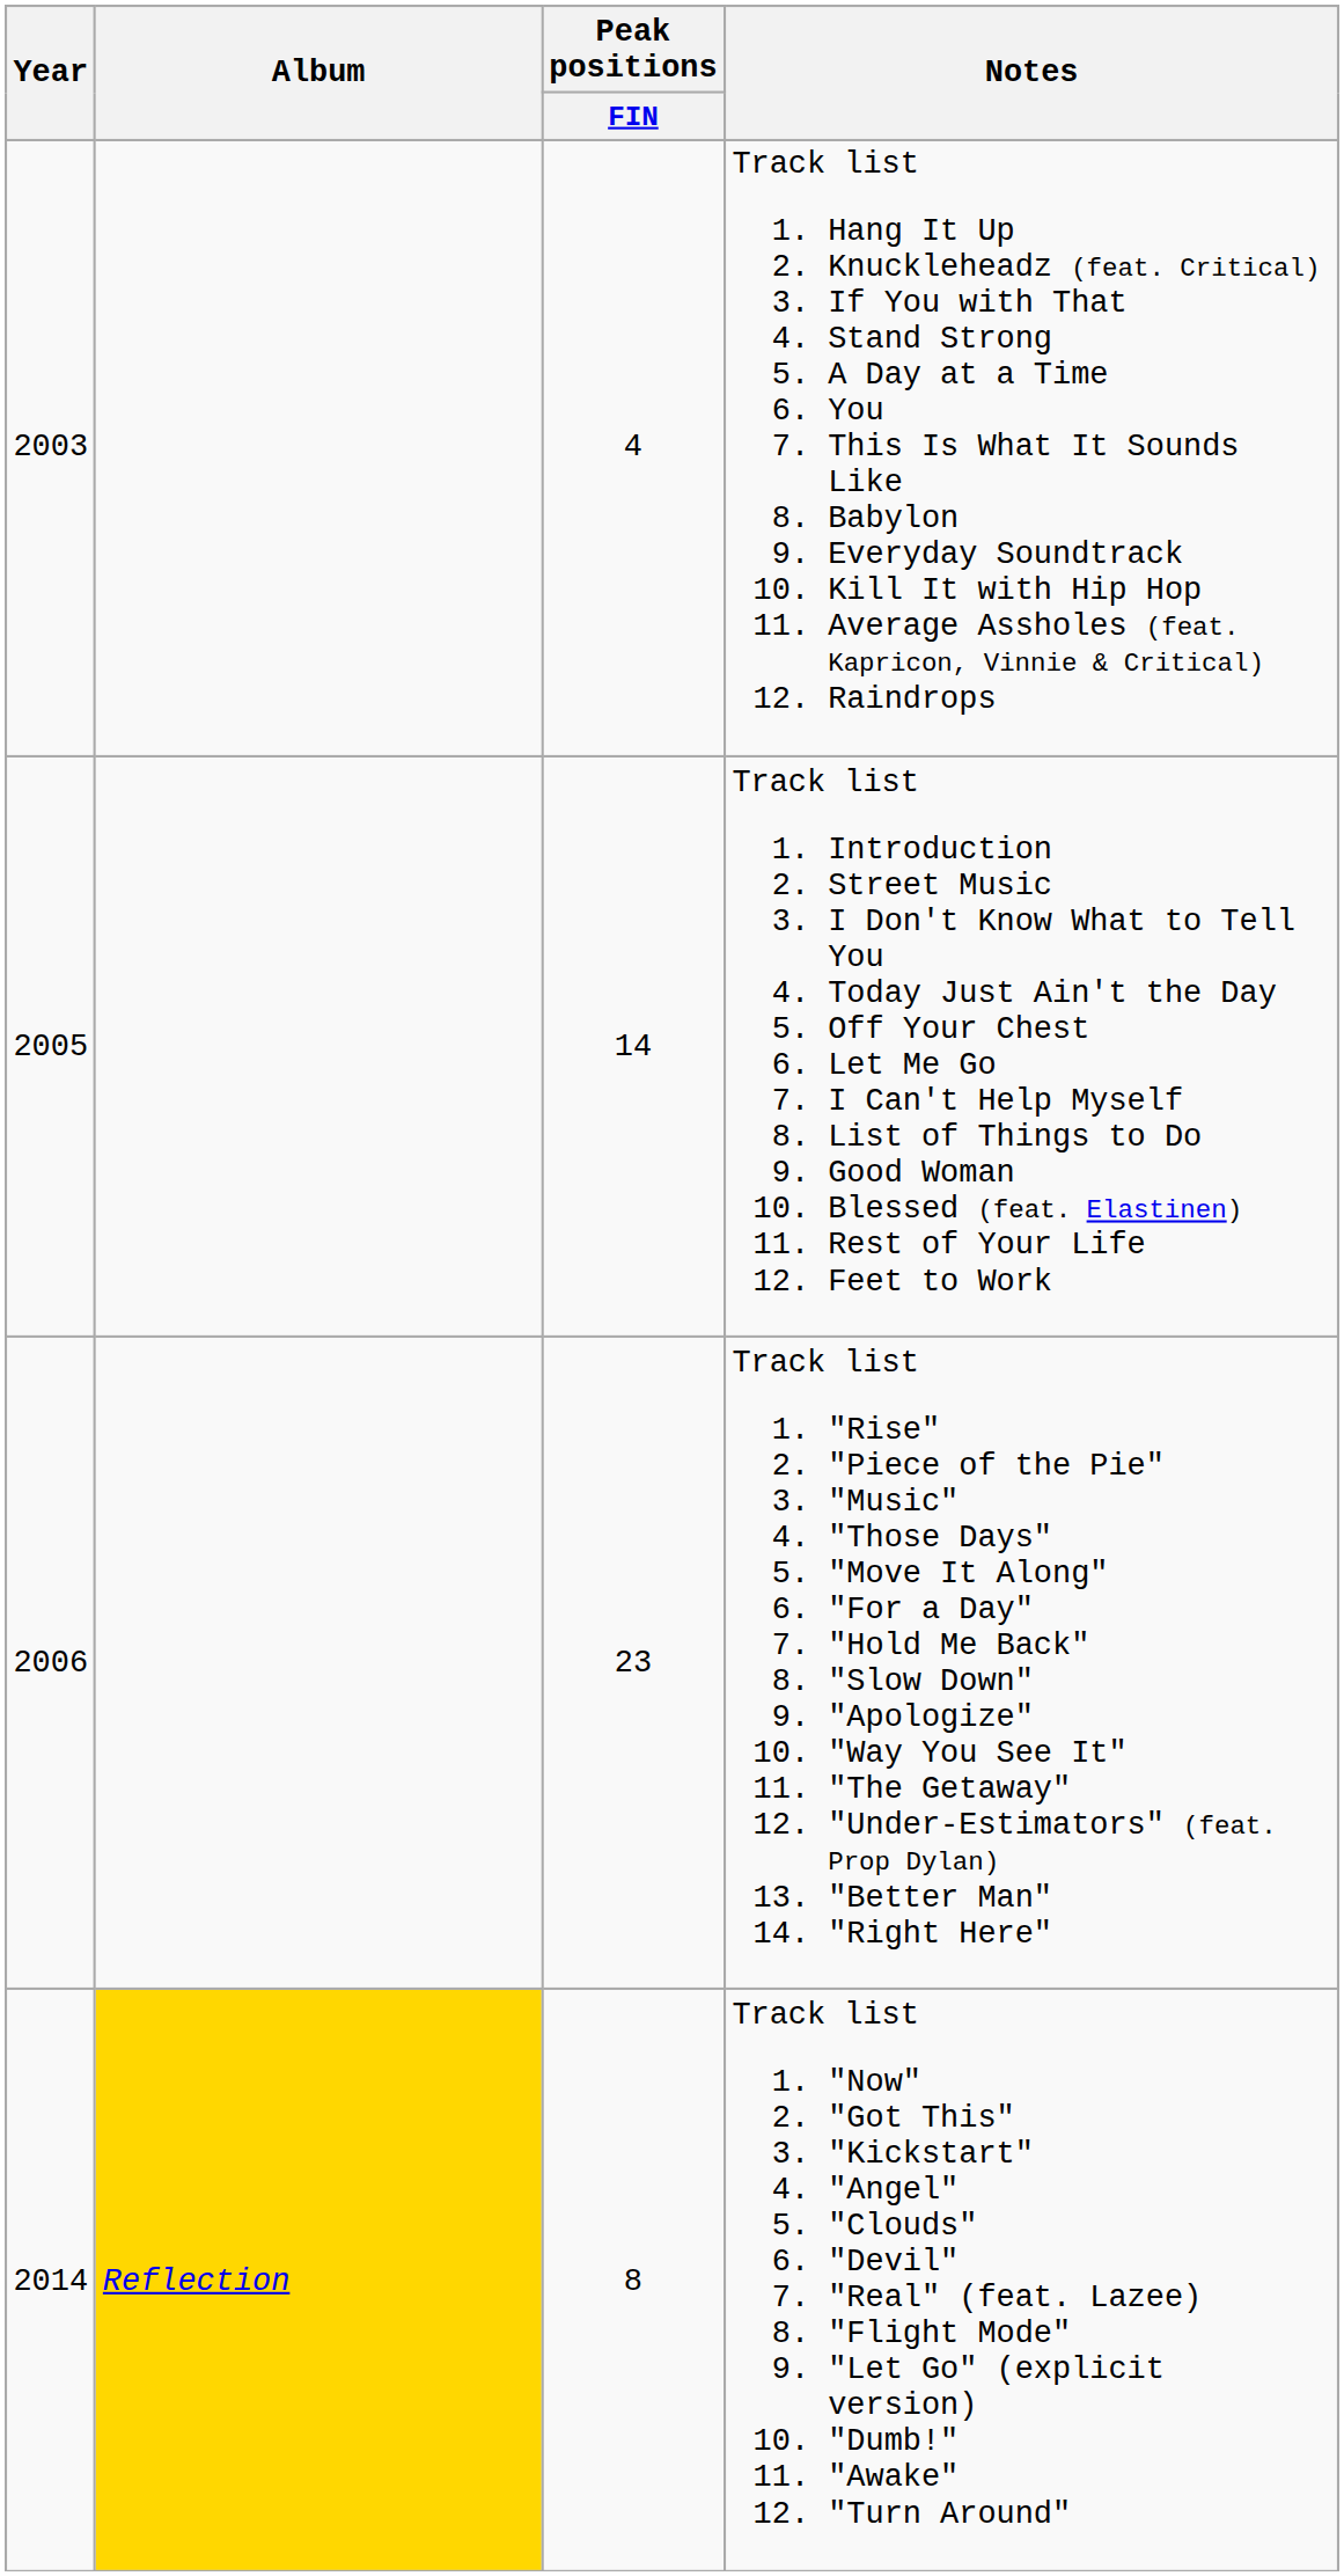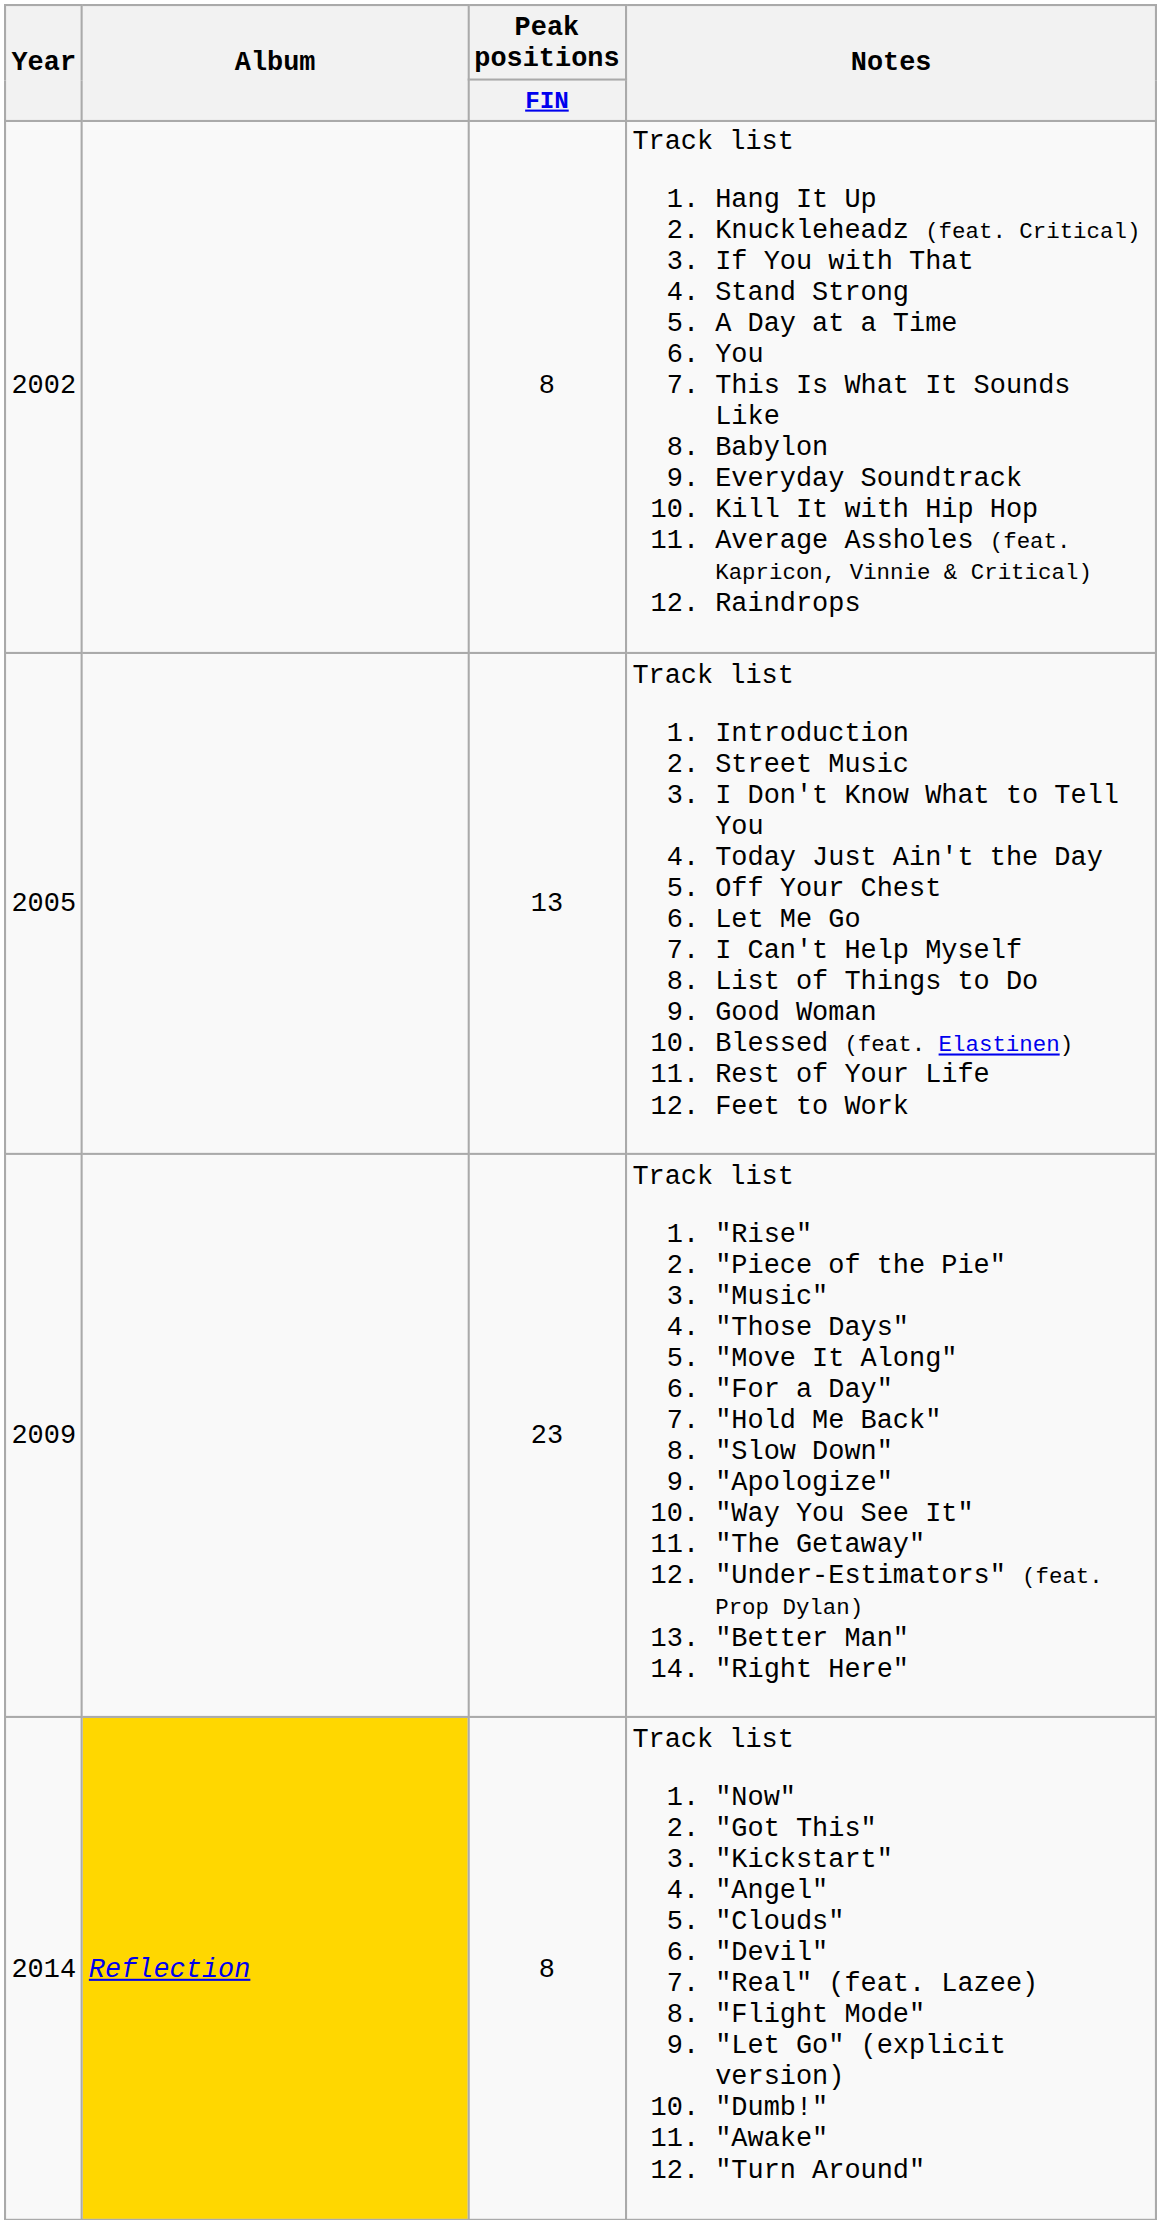row 3 | Year: 2003 -> 2002
row 3 | Peak positions / FIN: 4 -> 8
row 4 | Peak positions / FIN: 14 -> 13
row 5 | Year: 2006 -> 2009
